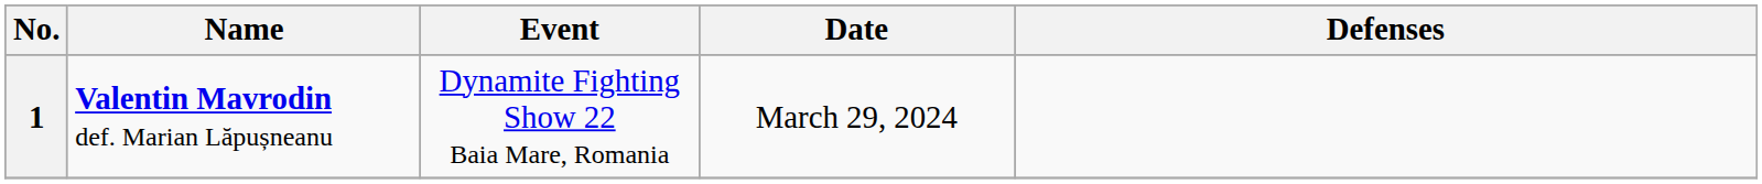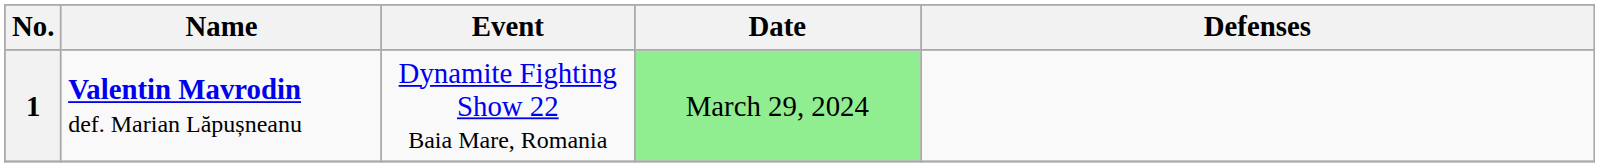1 | Date: no background -> lightgreen background
